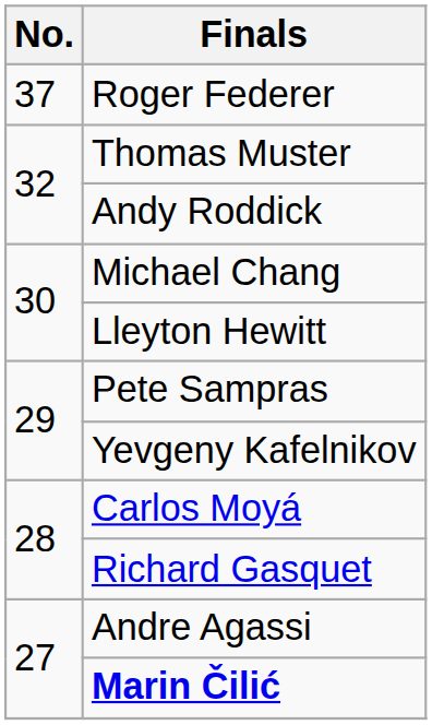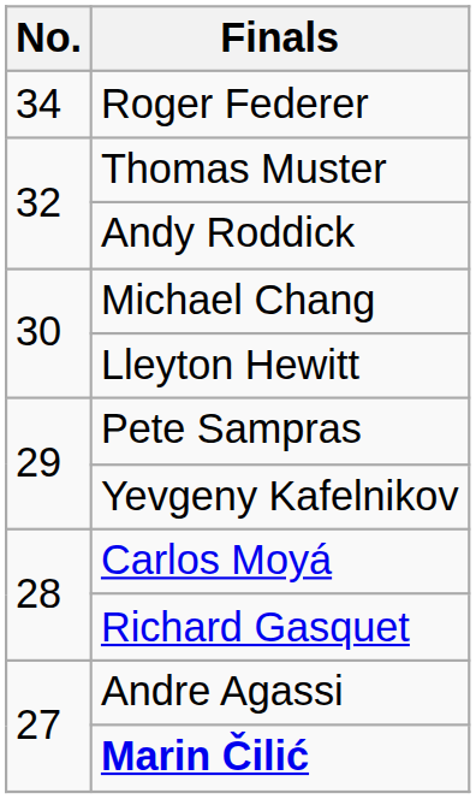Roger Federer | No.: 37 -> 34
